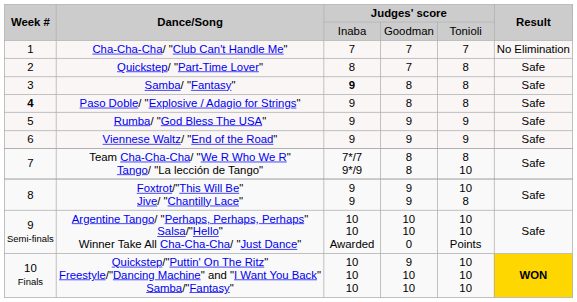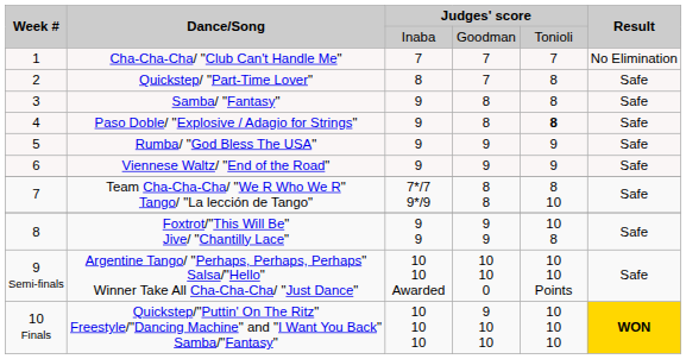Samba/ "Fantasy" | column 3: bold -> normal
Paso Doble/ "Explosive / Adagio for Strings" | Week #: bold -> normal
Paso Doble/ "Explosive / Adagio for Strings" | column 5: normal -> bold
